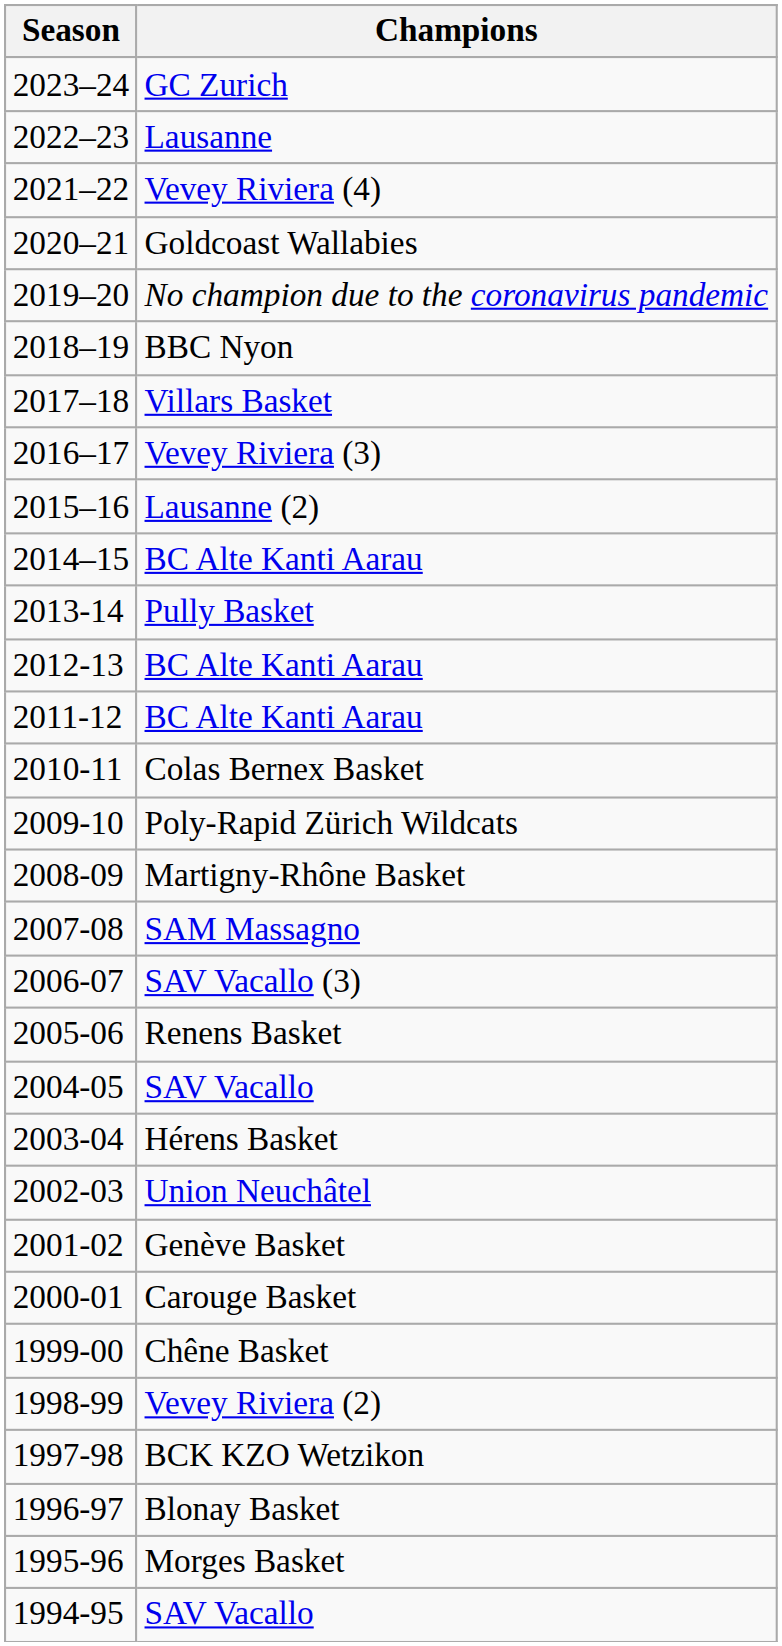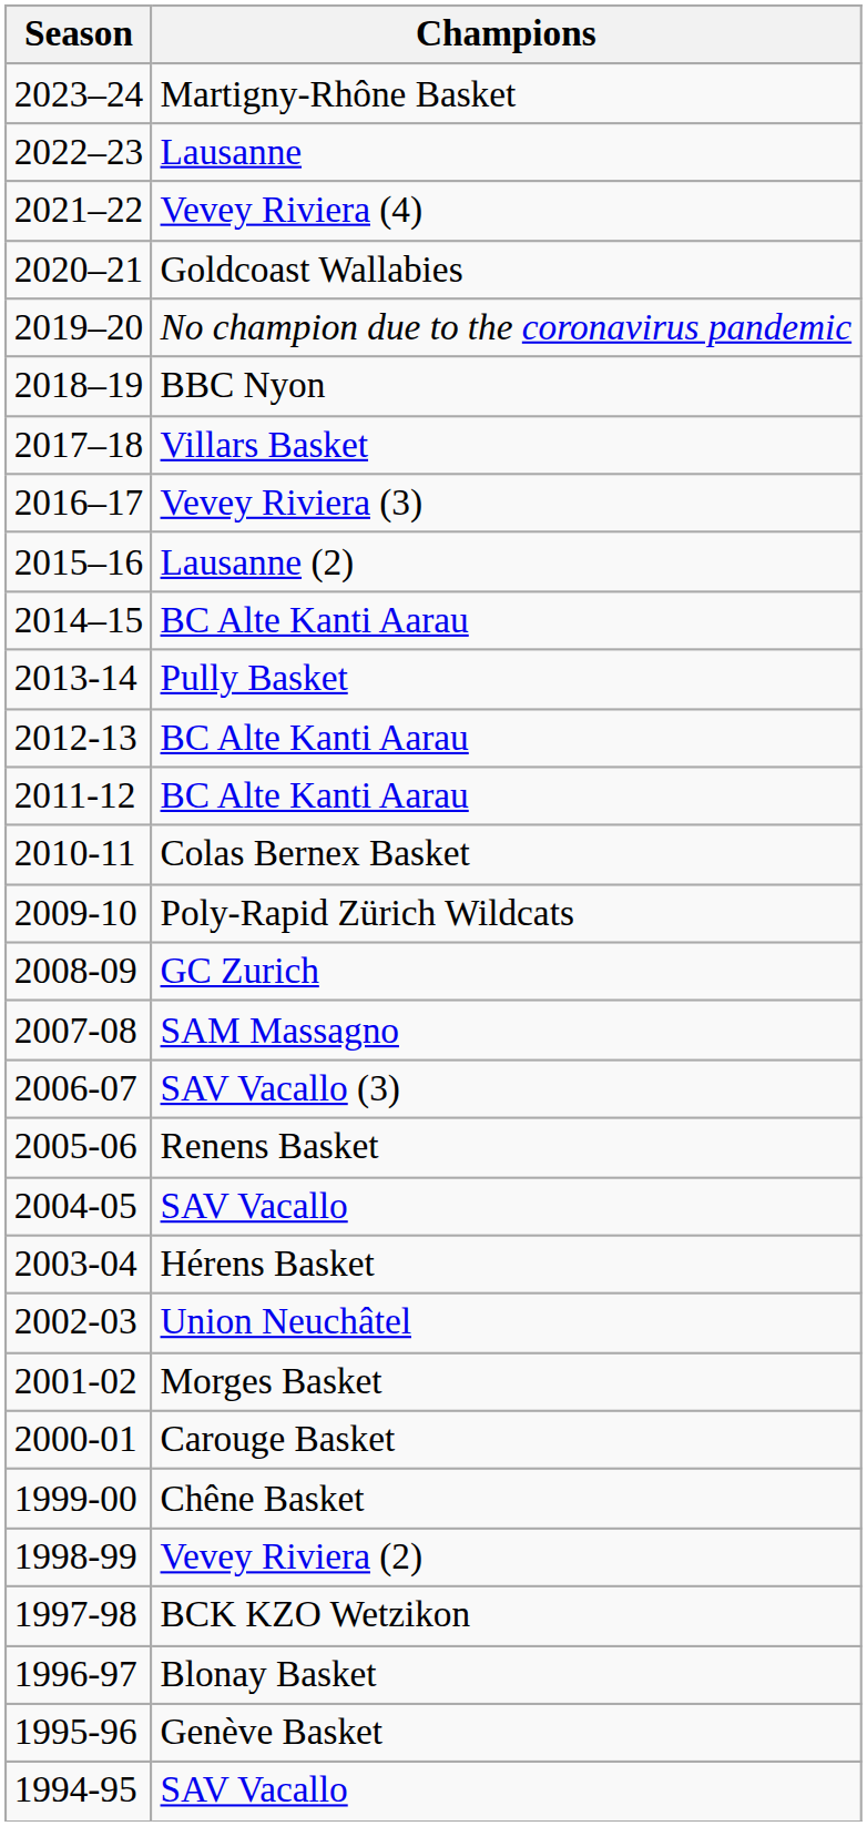row 2 | Champions: GC Zurich -> Martigny-Rhône Basket
row 17 | Champions: Martigny-Rhône Basket -> GC Zurich
row 24 | Champions: Genève Basket -> Morges Basket
row 30 | Champions: Morges Basket -> Genève Basket
